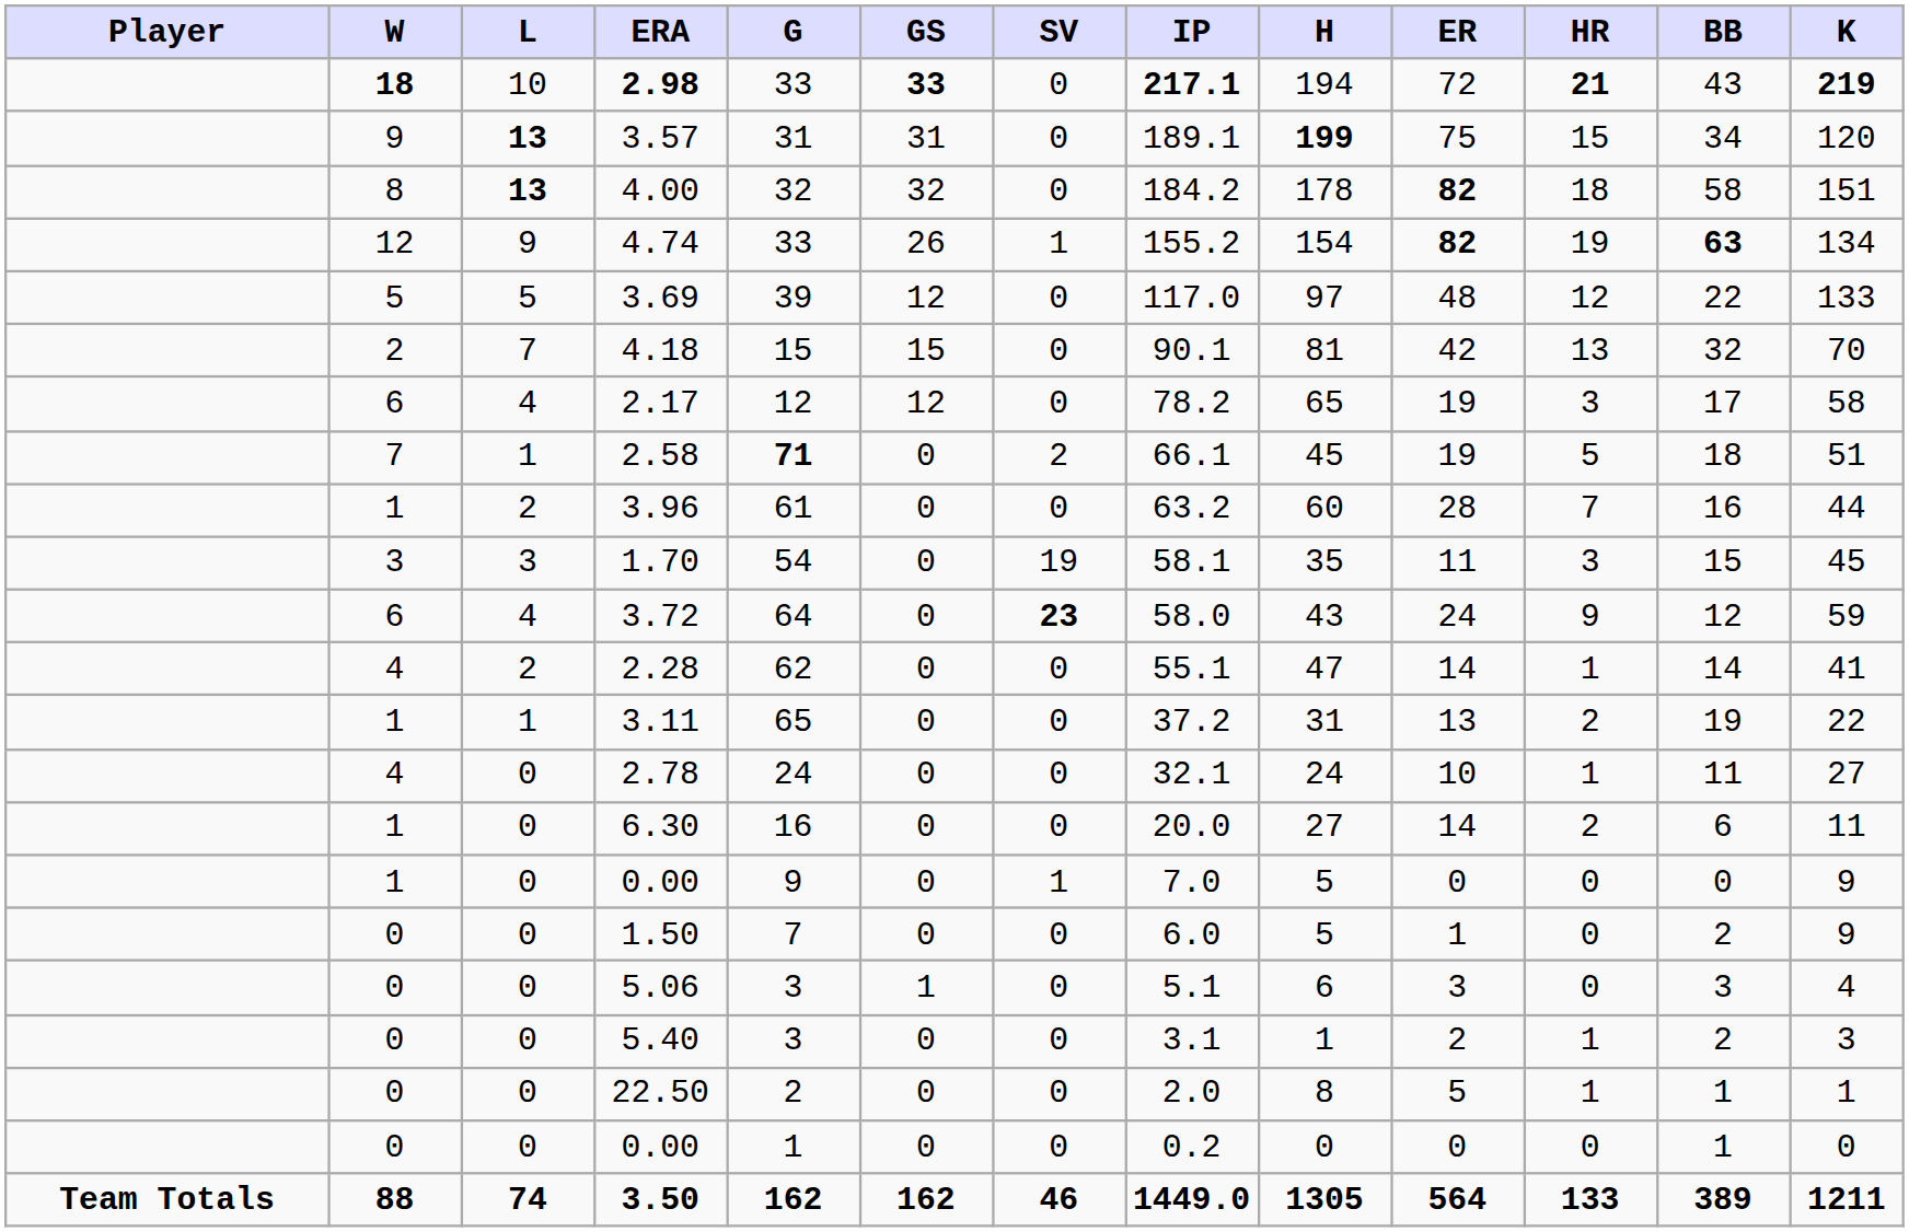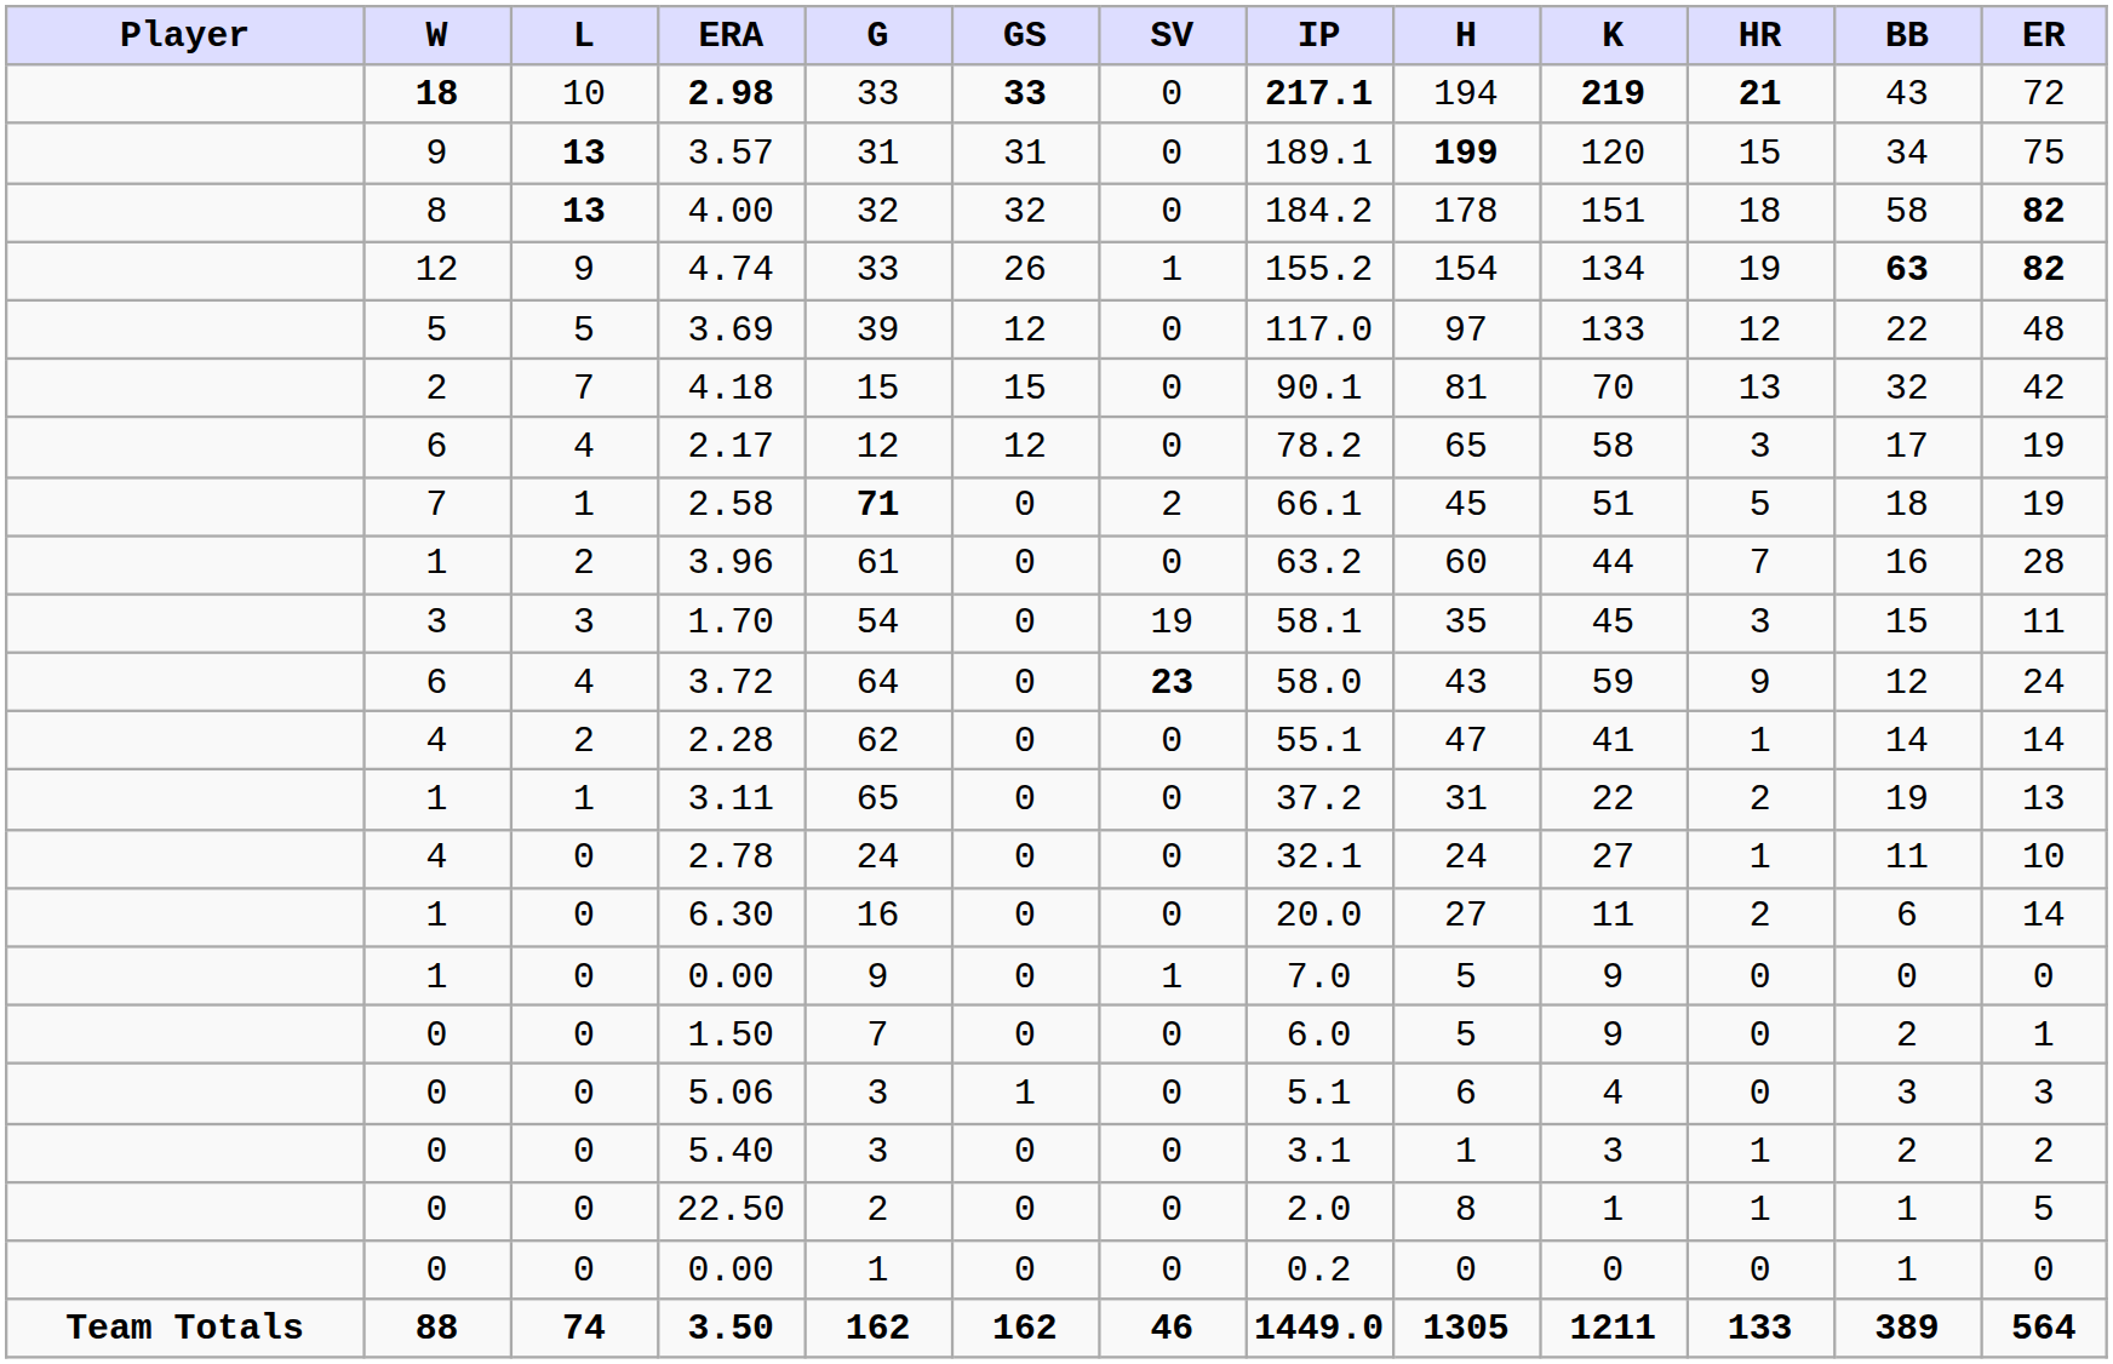columns swapped: ER <-> K
